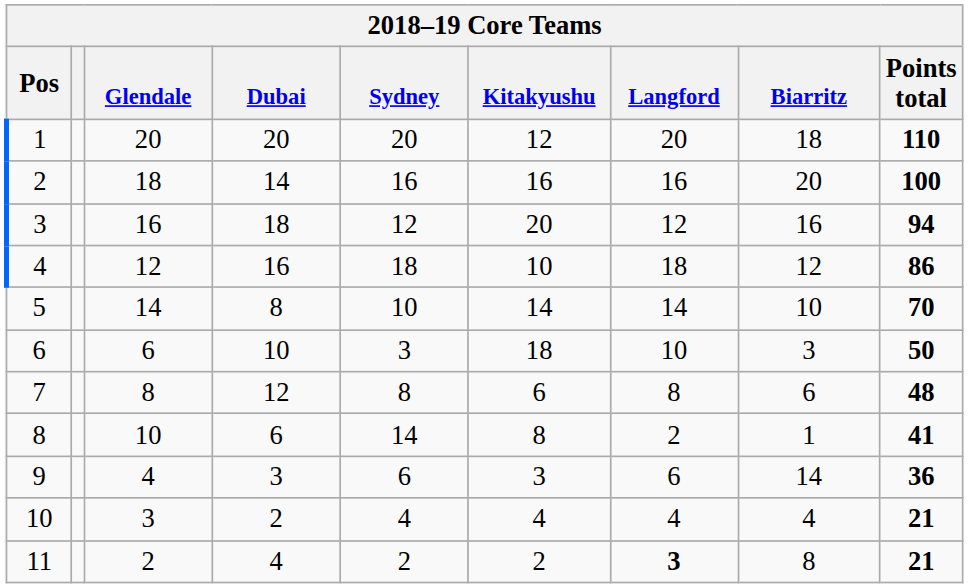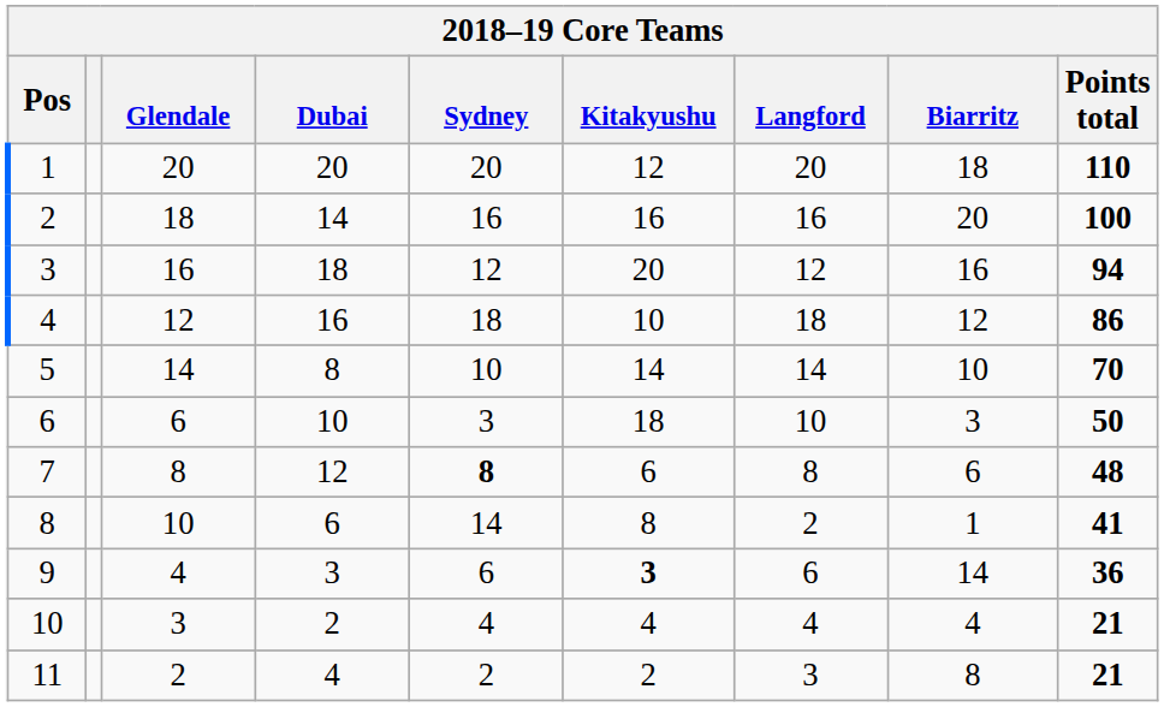7 | Sydney: normal -> bold
9 | Kitakyushu: normal -> bold
11 | Langford: bold -> normal
